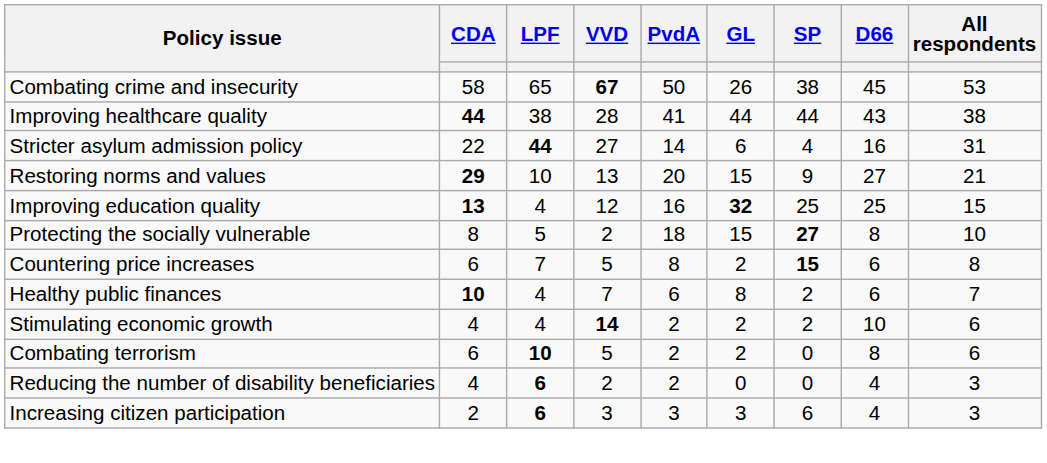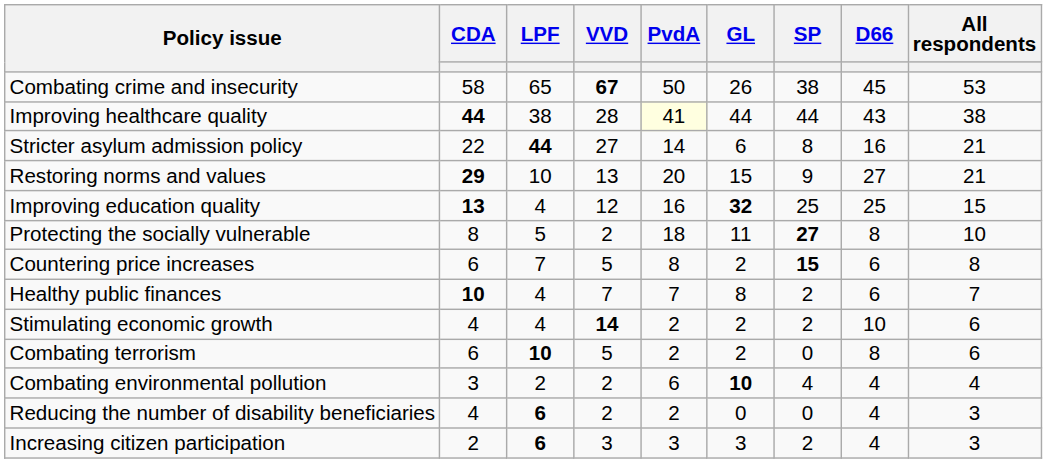Improving healthcare quality | PvdA: no background -> lightyellow background
Stricter asylum admission policy | SP: 4 -> 8
Stricter asylum admission policy | All respondents: 31 -> 21
Protecting the socially vulnerable | GL: 15 -> 11
Healthy public finances | PvdA: 6 -> 7
+ row: Combating environmental pollution | 3 | 2 | 2 | 6 | 10 | 4 | 4 | 4
Increasing citizen participation | SP: 6 -> 2
